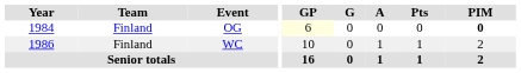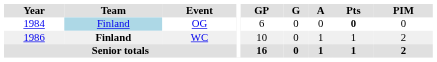OG | Team: no background -> lightblue background
OG | GP: lightyellow background -> no background
OG | Pts: normal -> bold
OG | PIM: bold -> normal
WC | Team: normal -> bold
